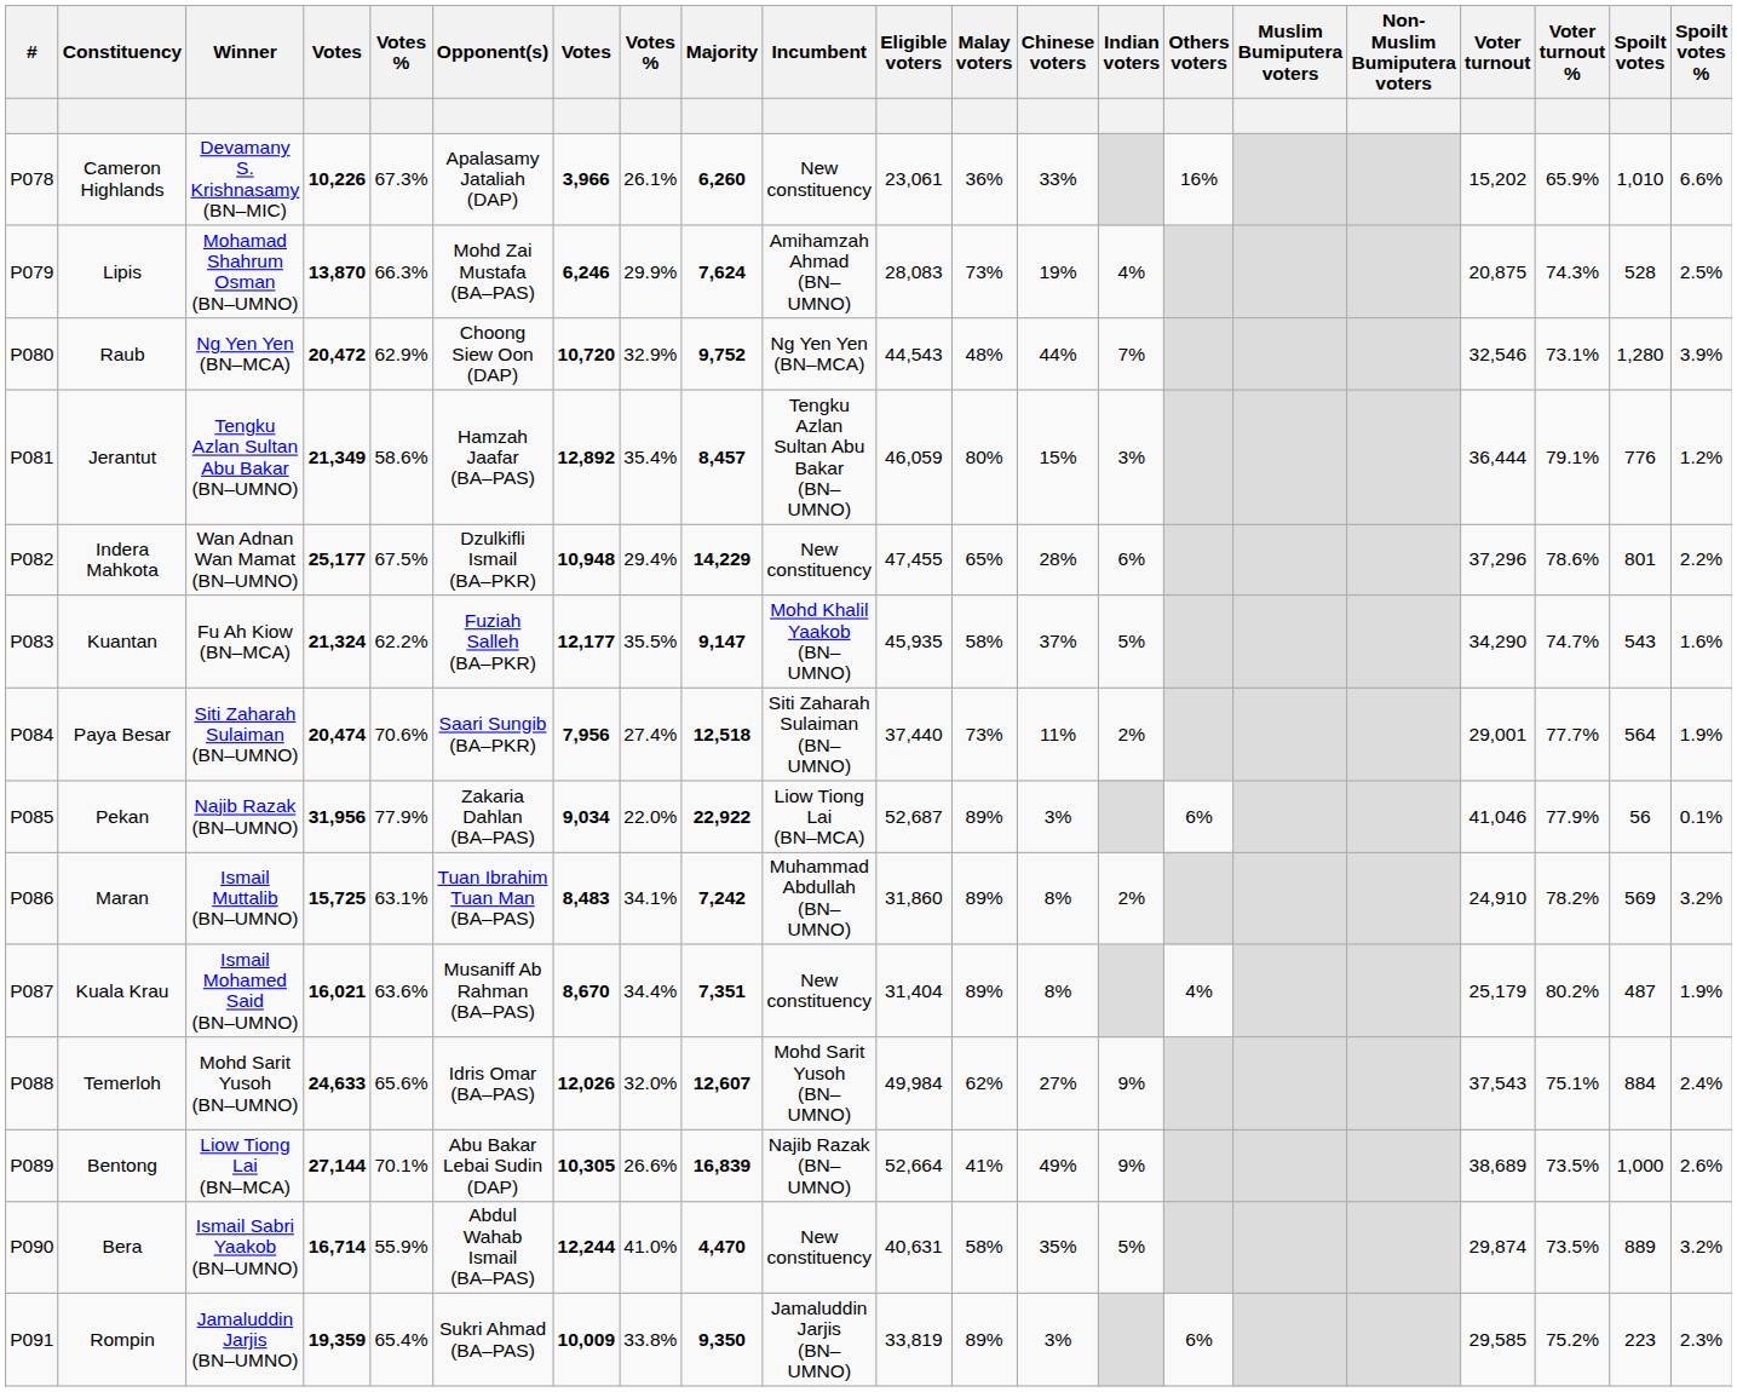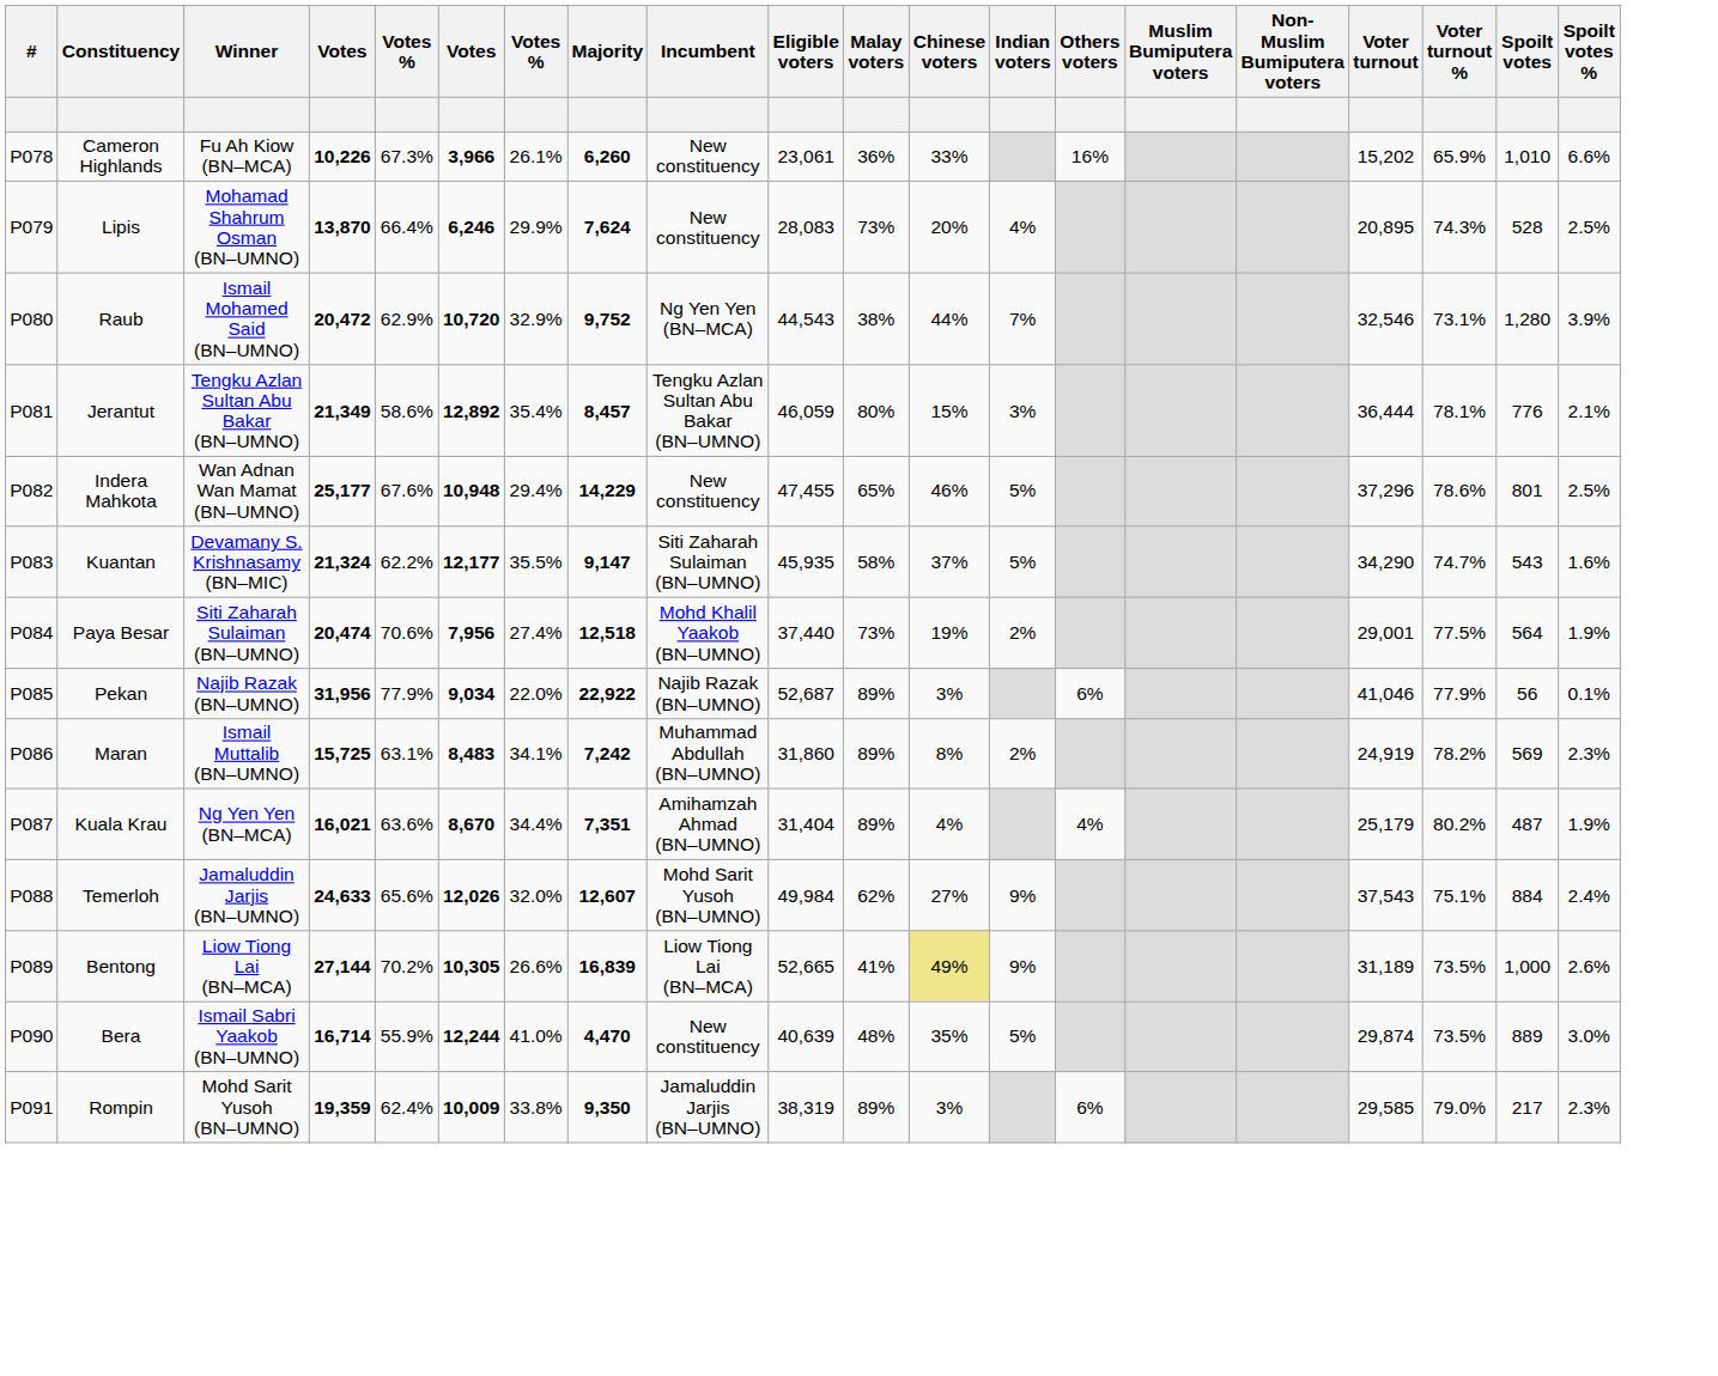- column: Opponent(s) | Apalasamy Jataliah (DAP) | Mohd Zai Mustafa (BA–PAS) | Choong Siew Oon (DAP) | Hamzah Jaafar (BA–PAS) | Dzulkifli Ismail (BA–PKR) | Fuziah Salleh (BA–PKR) | Saari Sungib (BA–PKR) | Zakaria Dahlan (BA–PAS) | Tuan Ibrahim Tuan Man (BA–PAS) | Musaniff Ab Rahman (BA–PAS) | Idris Omar (BA–PAS) | Abu Bakar Lebai Sudin (DAP) | Abdul Wahab Ismail (BA–PAS) | Sukri Ahmad (BA–PAS)
Cameron Highlands | Winner: Devamany S. Krishnasamy (BN–MIC) -> Fu Ah Kiow (BN–MCA)
Lipis | column 5: 66.3% -> 66.4%
Lipis | Incumbent: Amihamzah Ahmad (BN–UMNO) -> New constituency
Lipis | Chinese voters: 19% -> 20%
Lipis | Voter turnout: 20,875 -> 20,895
Raub | Winner: Ng Yen Yen (BN–MCA) -> Ismail Mohamed Said (BN–UMNO)
Raub | Malay voters: 48% -> 38%
Jerantut | Voter turnout %: 79.1% -> 78.1%
Jerantut | Spoilt votes %: 1.2% -> 2.1%
Indera Mahkota | column 5: 67.5% -> 67.6%
Indera Mahkota | Chinese voters: 28% -> 46%
Indera Mahkota | Indian voters: 6% -> 5%
Indera Mahkota | Spoilt votes %: 2.2% -> 2.5%
Kuantan | Winner: Fu Ah Kiow (BN–MCA) -> Devamany S. Krishnasamy (BN–MIC)
Kuantan | Incumbent: Mohd Khalil Yaakob (BN–UMNO) -> Siti Zaharah Sulaiman (BN–UMNO)
Paya Besar | Incumbent: Siti Zaharah Sulaiman (BN–UMNO) -> Mohd Khalil Yaakob (BN–UMNO)
Paya Besar | Chinese voters: 11% -> 19%
Paya Besar | Voter turnout %: 77.7% -> 77.5%
Pekan | Incumbent: Liow Tiong Lai (BN–MCA) -> Najib Razak (BN–UMNO)
Maran | Voter turnout: 24,910 -> 24,919
Maran | Spoilt votes %: 3.2% -> 2.3%
Kuala Krau | Winner: Ismail Mohamed Said (BN–UMNO) -> Ng Yen Yen (BN–MCA)
Kuala Krau | Incumbent: New constituency -> Amihamzah Ahmad (BN–UMNO)
Kuala Krau | Chinese voters: 8% -> 4%
Temerloh | Winner: Mohd Sarit Yusoh (BN–UMNO) -> Jamaluddin Jarjis (BN–UMNO)
Bentong | column 5: 70.1% -> 70.2%
Bentong | Incumbent: Najib Razak (BN–UMNO) -> Liow Tiong Lai (BN–MCA)
Bentong | Eligible voters: 52,664 -> 52,665
Bentong | Chinese voters: no background -> khaki background
Bentong | Voter turnout: 38,689 -> 31,189
Bera | Eligible voters: 40,631 -> 40,639
Bera | Malay voters: 58% -> 48%
Bera | Spoilt votes %: 3.2% -> 3.0%
Rompin | Winner: Jamaluddin Jarjis (BN–UMNO) -> Mohd Sarit Yusoh (BN–UMNO)
Rompin | column 5: 65.4% -> 62.4%
Rompin | Eligible voters: 33,819 -> 38,319
Rompin | Voter turnout %: 75.2% -> 79.0%
Rompin | Spoilt votes: 223 -> 217
